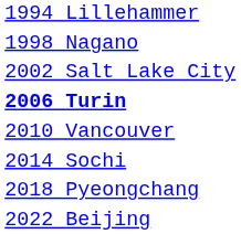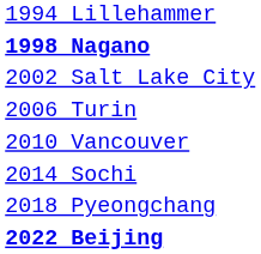1998 Nagano | column 1: normal -> bold
2006 Turin | column 1: bold -> normal
2022 Beijing | column 1: normal -> bold
